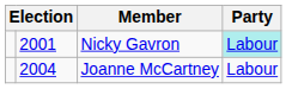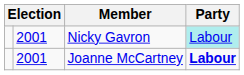Joanne McCartney | column 2: 2004 -> 2001
Joanne McCartney | Party: normal -> bold
